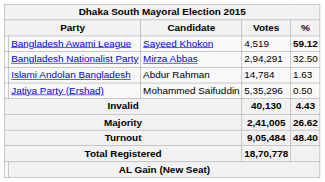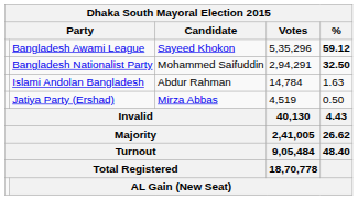Bangladesh Awami League | Votes: 4,519 -> 5,35,296
Bangladesh Nationalist Party | Candidate: Mirza Abbas -> Mohammed Saifuddin
Bangladesh Nationalist Party | %: normal -> bold
Jatiya Party (Ershad) | Candidate: Mohammed Saifuddin -> Mirza Abbas
Jatiya Party (Ershad) | Votes: 5,35,296 -> 4,519
